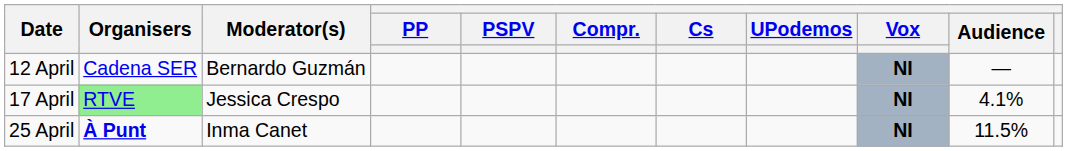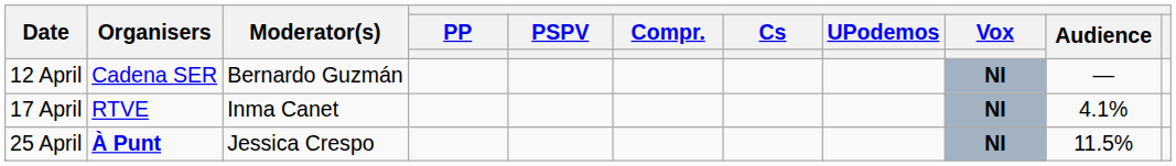17 April | Organisers: lightgreen background -> no background
17 April | Moderator(s): Jessica Crespo -> Inma Canet
25 April | Moderator(s): Inma Canet -> Jessica Crespo
